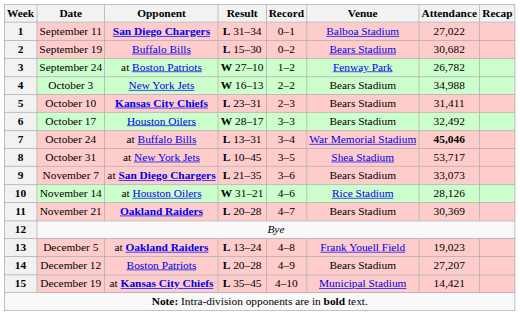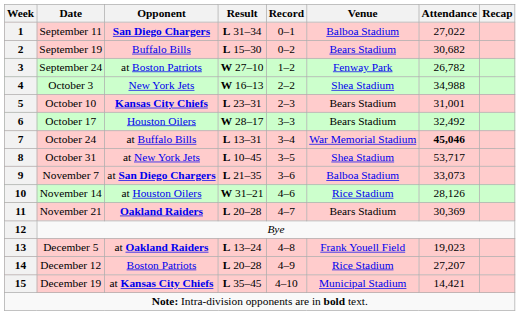4 | Venue: Bears Stadium -> Shea Stadium
5 | Attendance: 31,411 -> 31,001
9 | Venue: Bears Stadium -> Balboa Stadium
14 | Venue: Bears Stadium -> Rice Stadium
